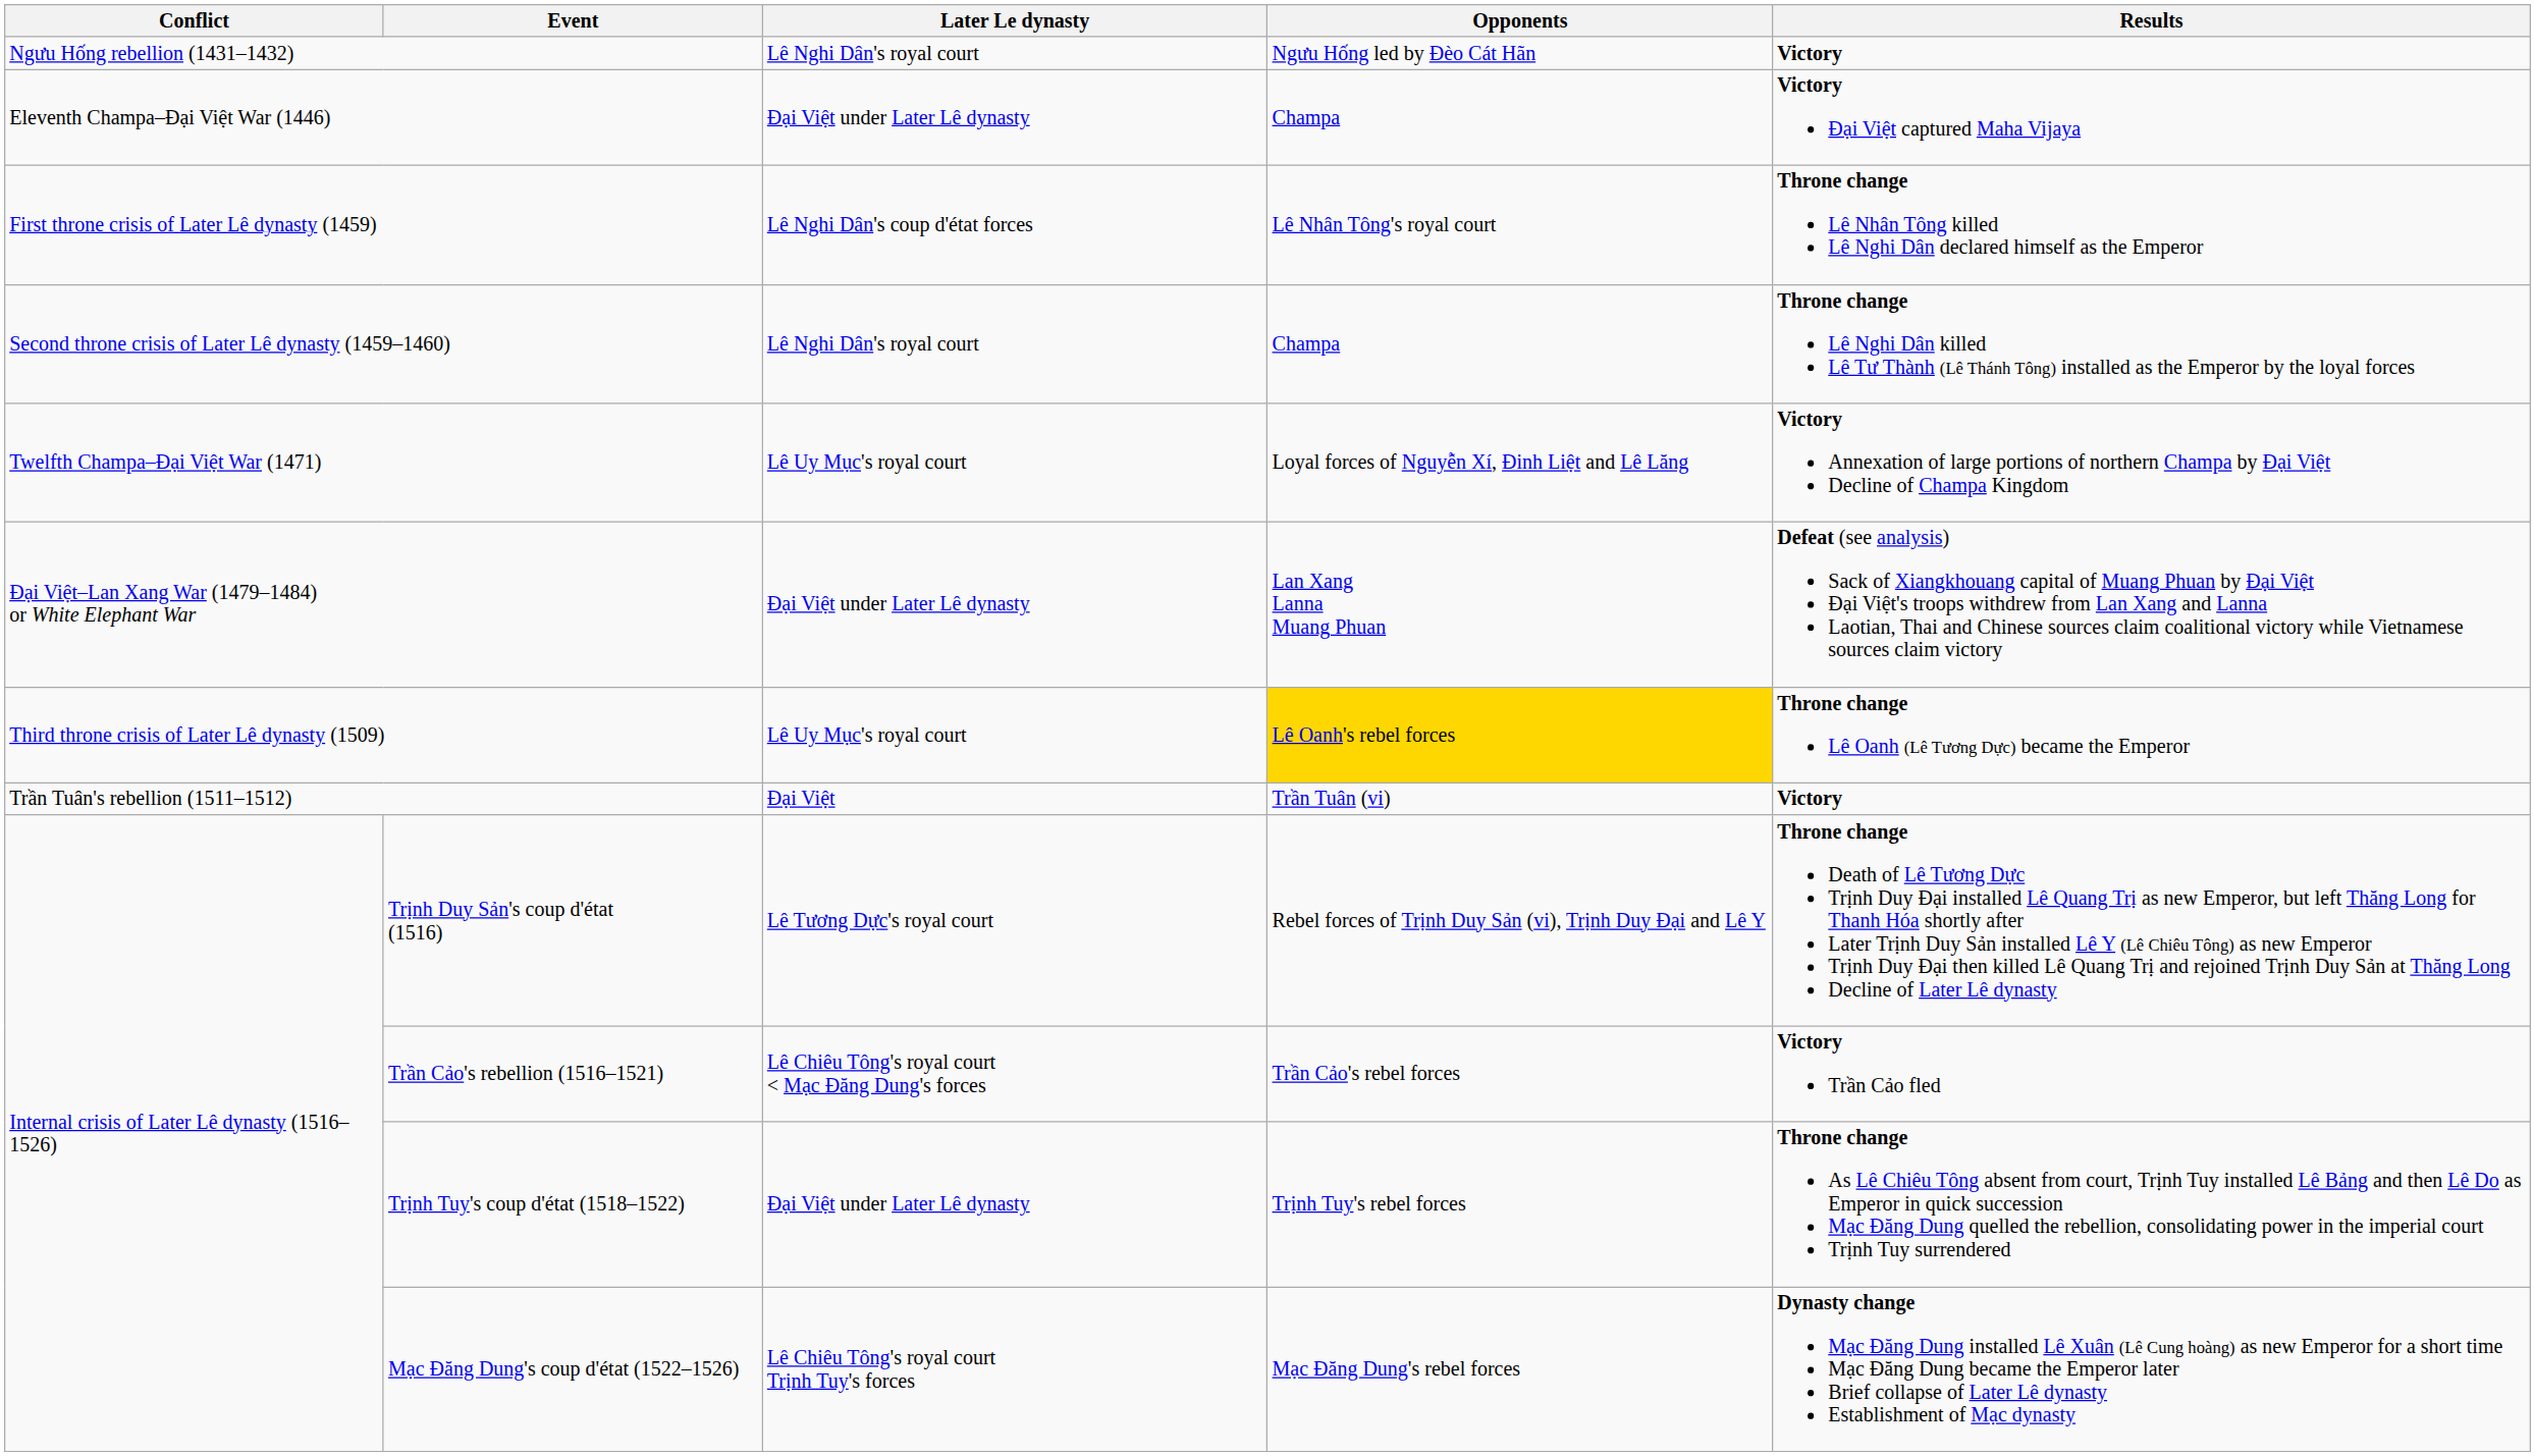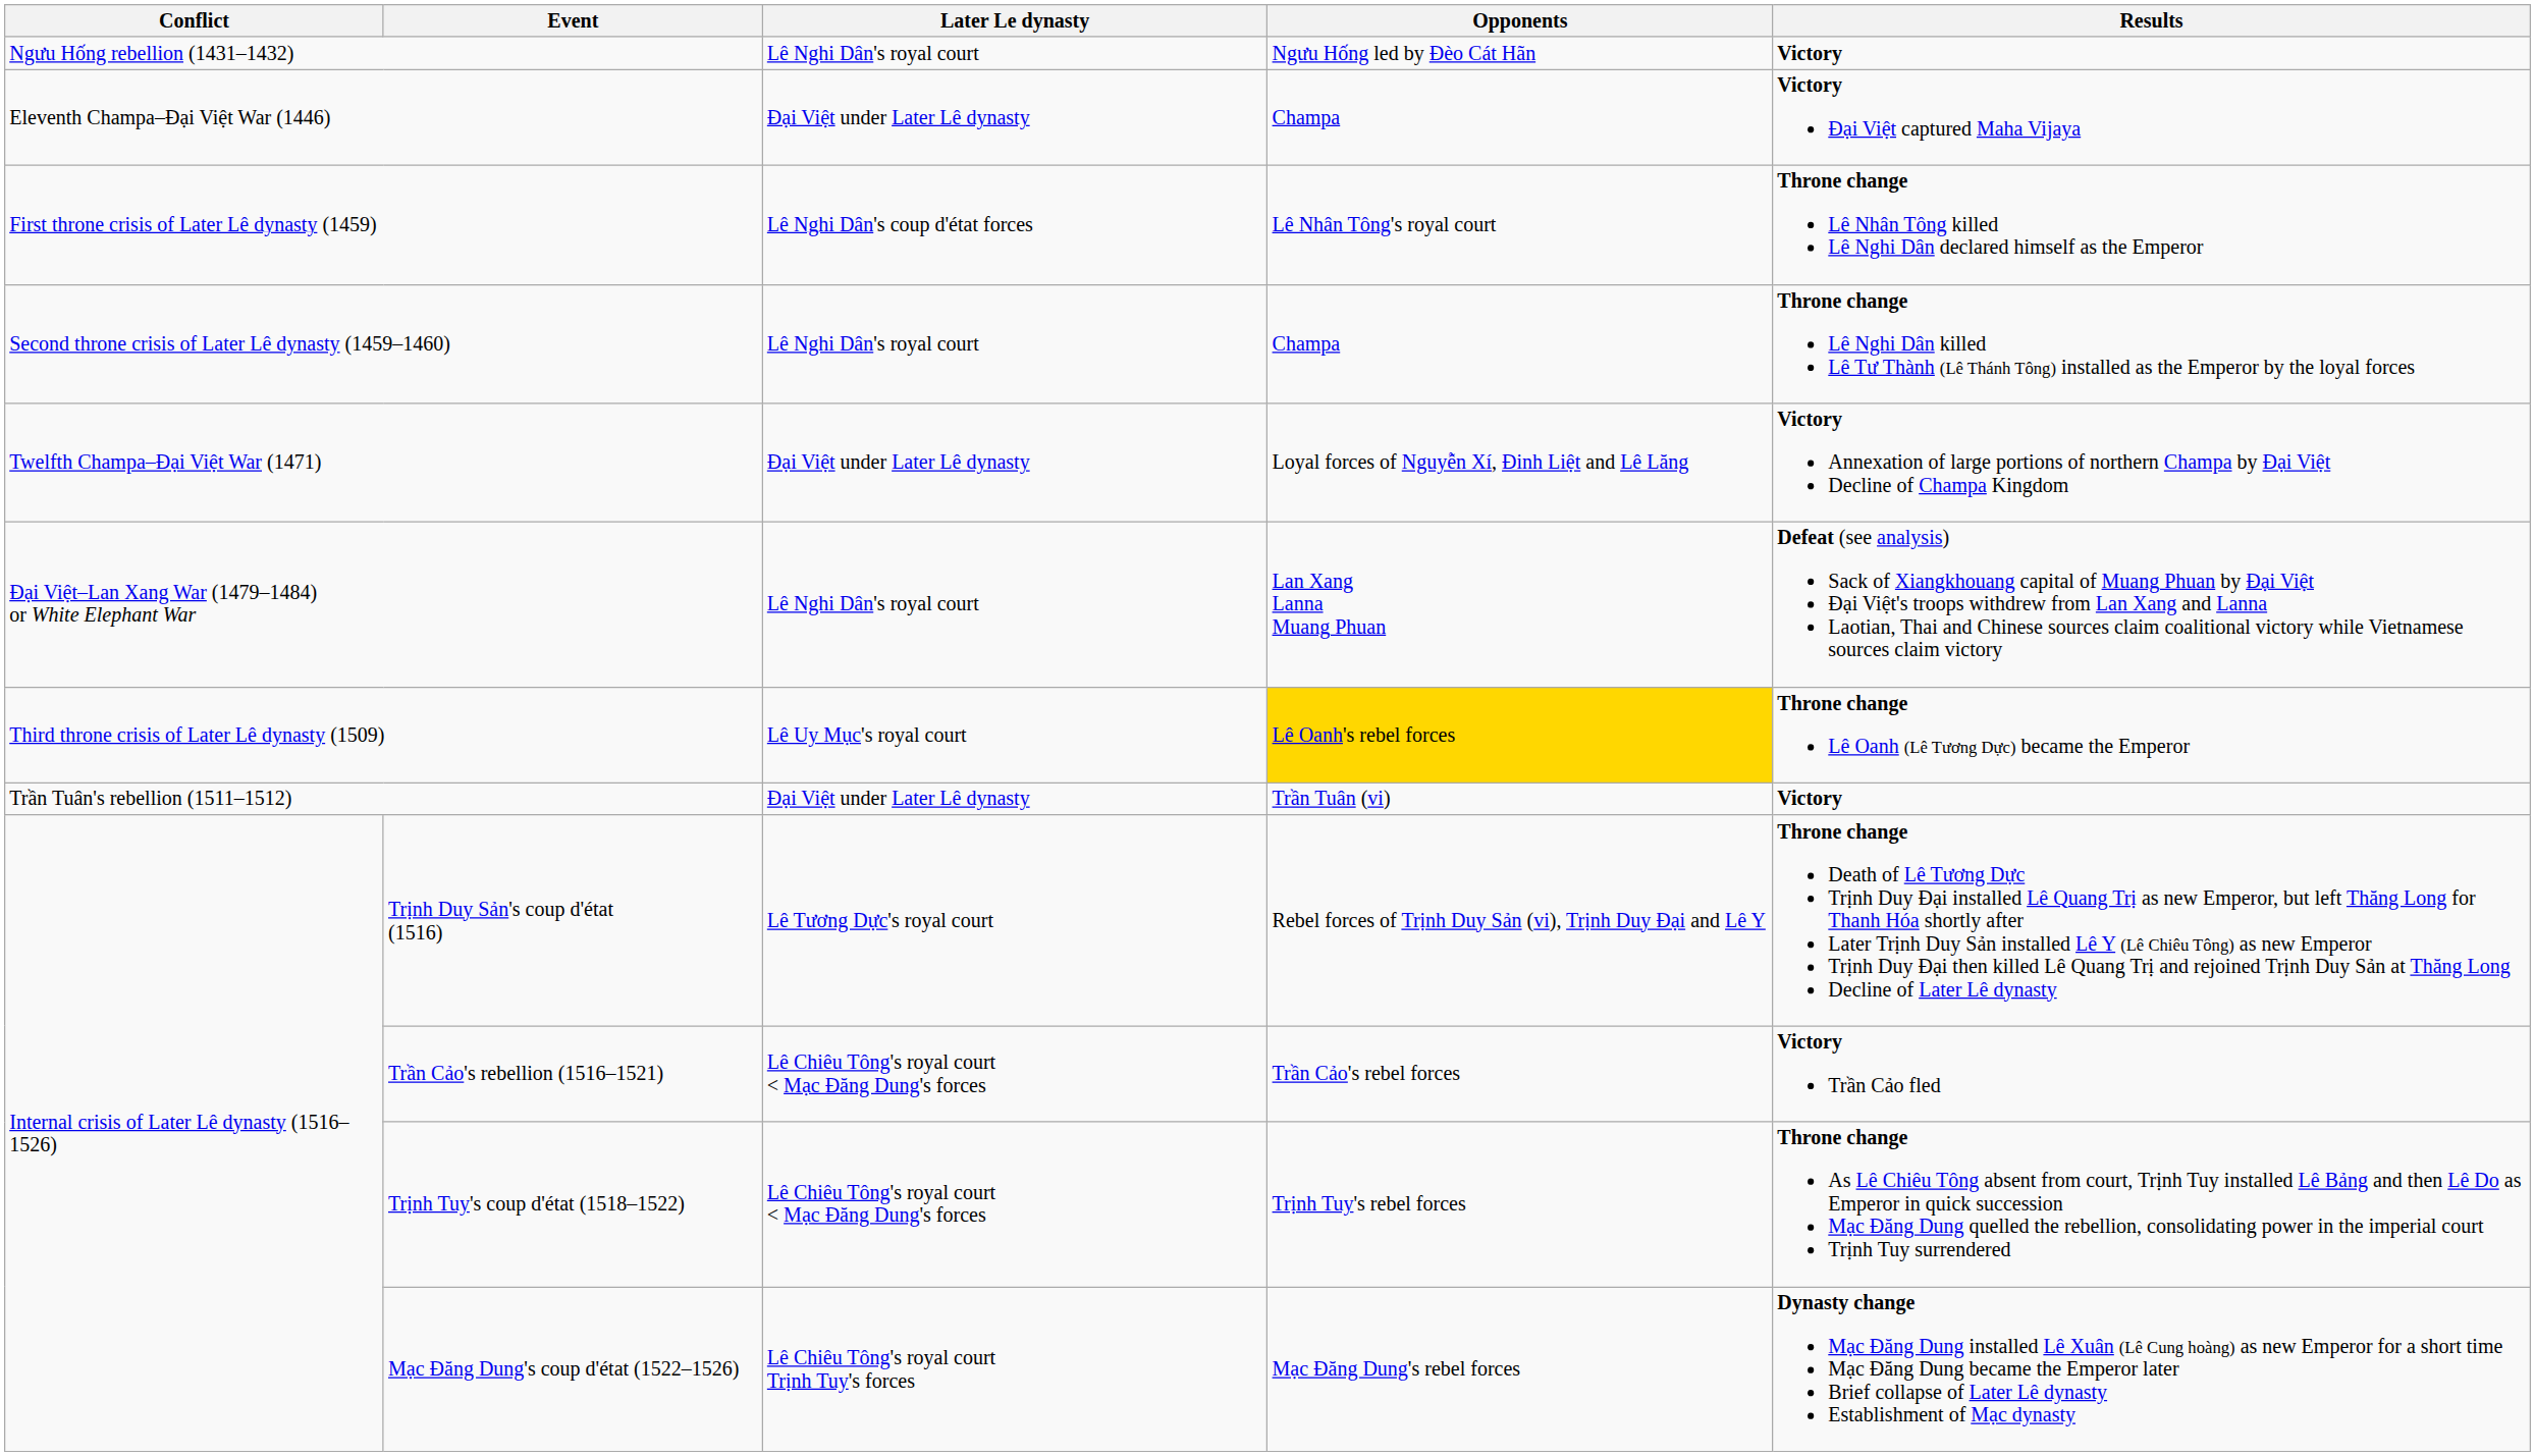Twelfth Champa–Đại Việt War (1471) | Later Le dynasty: Lê Uy Mục's royal court -> Đại Việt under Later Lê dynasty
Đại Việt–Lan Xang War (1479–1484) or White Elephant War | Later Le dynasty: Đại Việt under Later Lê dynasty -> Lê Nghi Dân's royal court
Trần Tuân's rebellion (1511–1512) | Later Le dynasty: Đại Việt -> Đại Việt under Later Lê dynasty
Trịnh Tuy's coup d'état (1518–1522) | Later Le dynasty: Đại Việt under Later Lê dynasty -> Lê Chiêu Tông's royal court < Mạc Đăng Dung's forces
